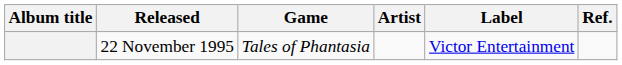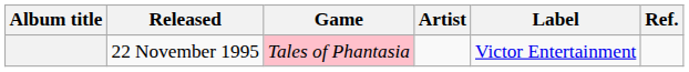22 November 1995 | Game: no background -> pink background
